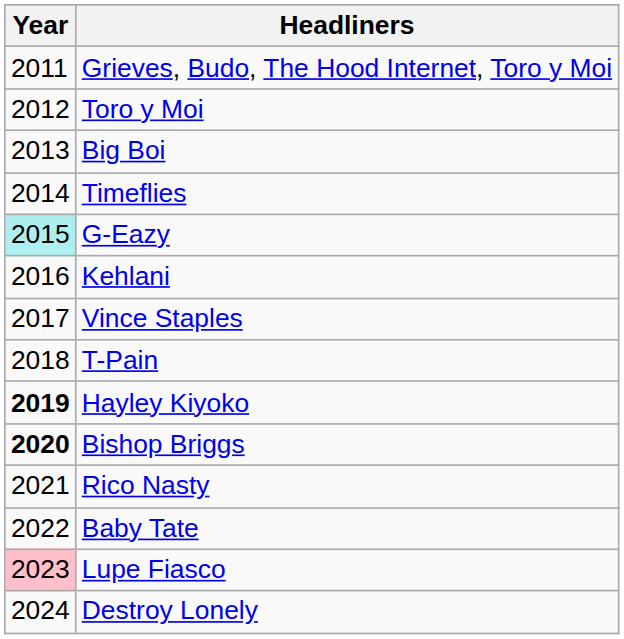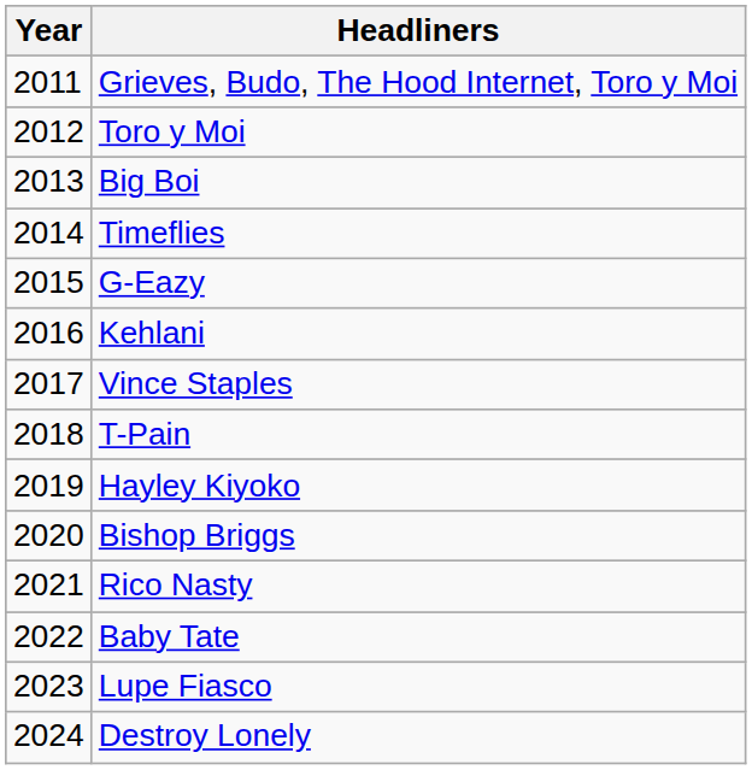G-Eazy | Year: paleturquoise background -> no background
Hayley Kiyoko | Year: bold -> normal
Bishop Briggs | Year: bold -> normal
Lupe Fiasco | Year: pink background -> no background
